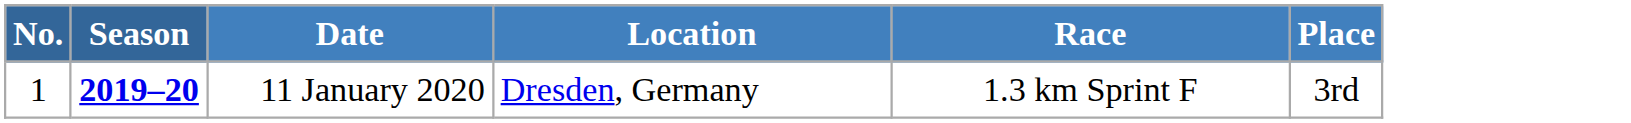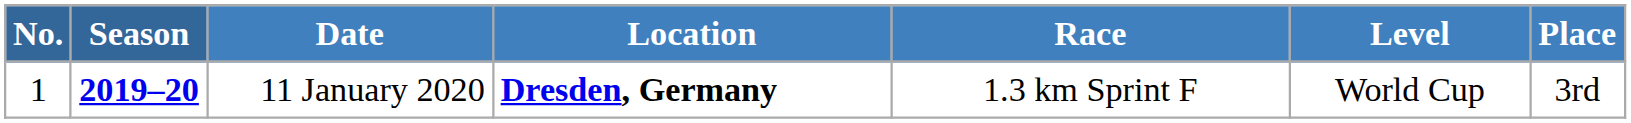+ column: Level | World Cup
11 January 2020 | Location: normal -> bold
